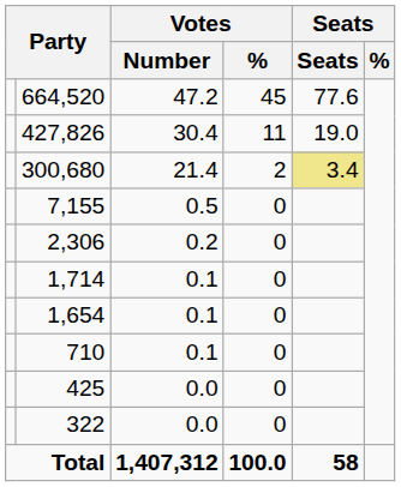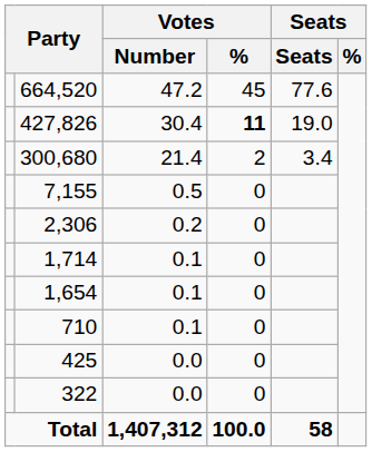427,826 | Votes / %: normal -> bold
300,680 | Seats: khaki background -> no background
